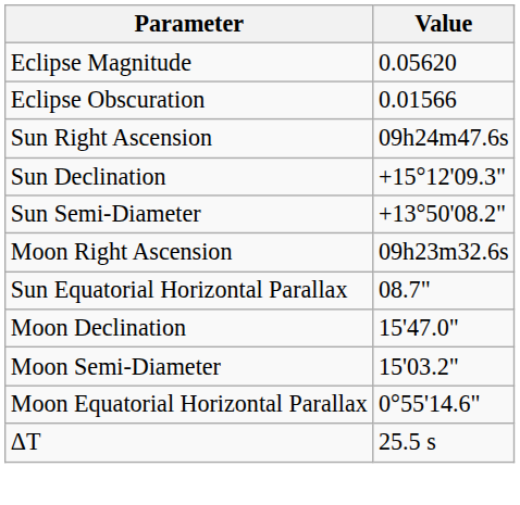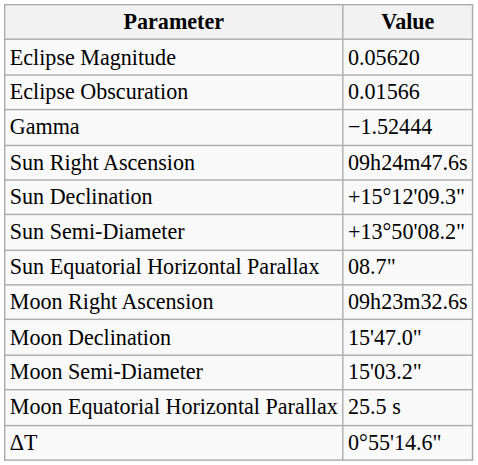+ row: Gamma | −1.52444
rows swapped: Sun Equatorial Horizontal Parallax <-> Moon Right Ascension
Moon Equatorial Horizontal Parallax | Value: 0°55'14.6" -> 25.5 s
ΔT | Value: 25.5 s -> 0°55'14.6"
